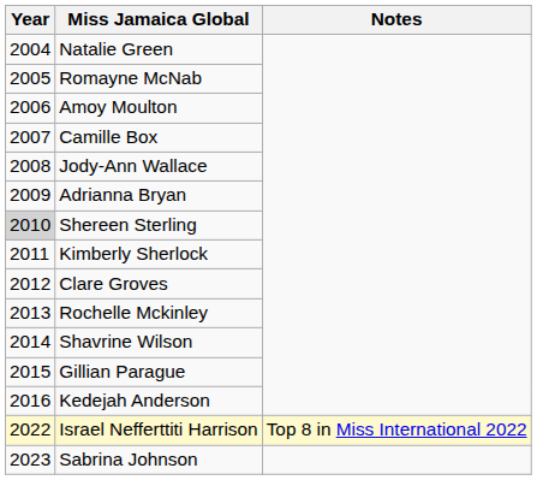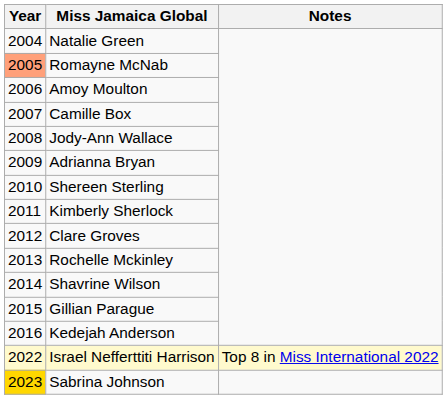Romayne McNab | Year: no background -> lightsalmon background
Shereen Sterling | Year: lightgrey background -> no background
Sabrina Johnson | Year: no background -> gold background
